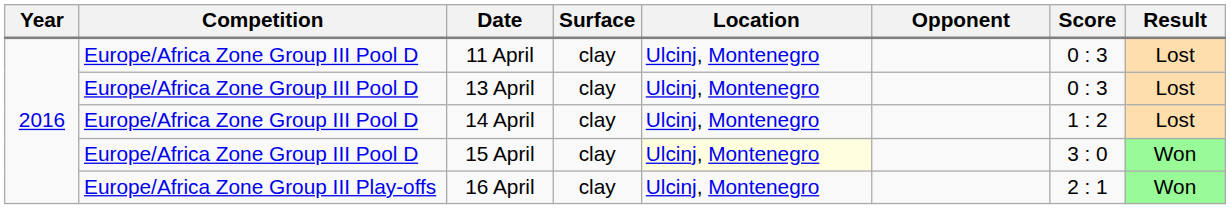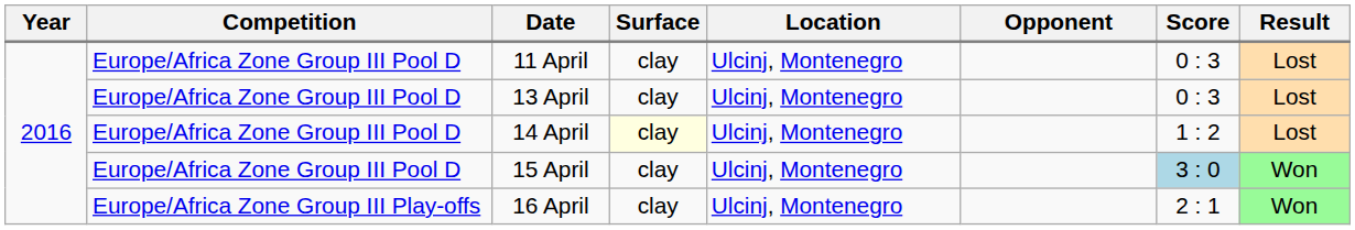14 April | Surface: no background -> lightyellow background
15 April | Location: lightyellow background -> no background
15 April | Score: no background -> lightblue background
